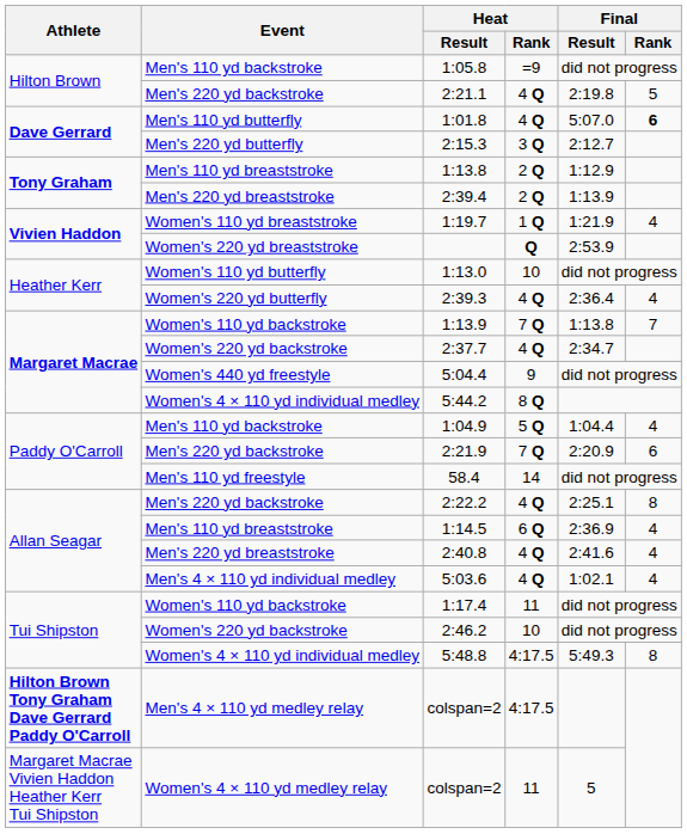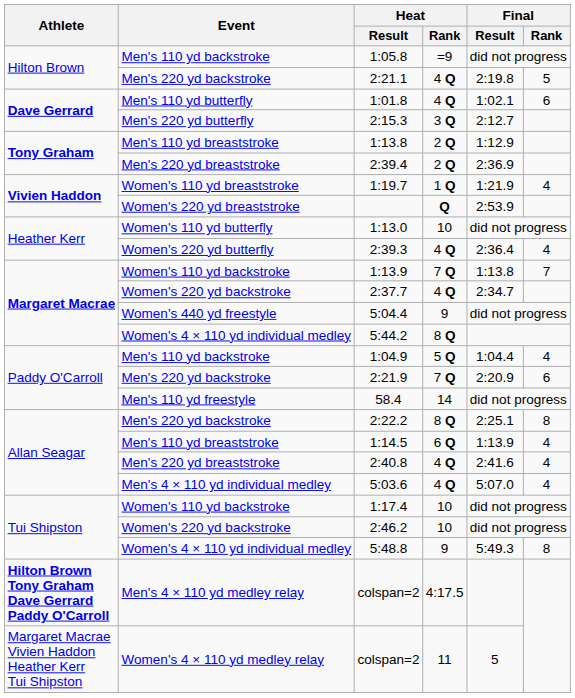1:01.8 | Final / Result: 5:07.0 -> 1:02.1
1:01.8 | Final / Rank: bold -> normal
2:39.4 | Final / Result: 1:13.9 -> 2:36.9
2:22.2 | Heat / Rank: 4 Q -> 8 Q
1:14.5 | Final / Result: 2:36.9 -> 1:13.9
5:03.6 | Final / Result: 1:02.1 -> 5:07.0
1:17.4 | Heat / Rank: 11 -> 10
5:48.8 | Heat / Rank: 4:17.5 -> 9
